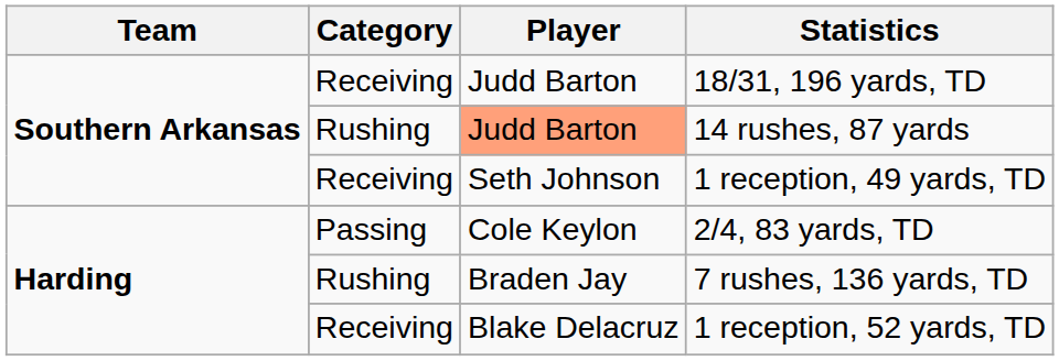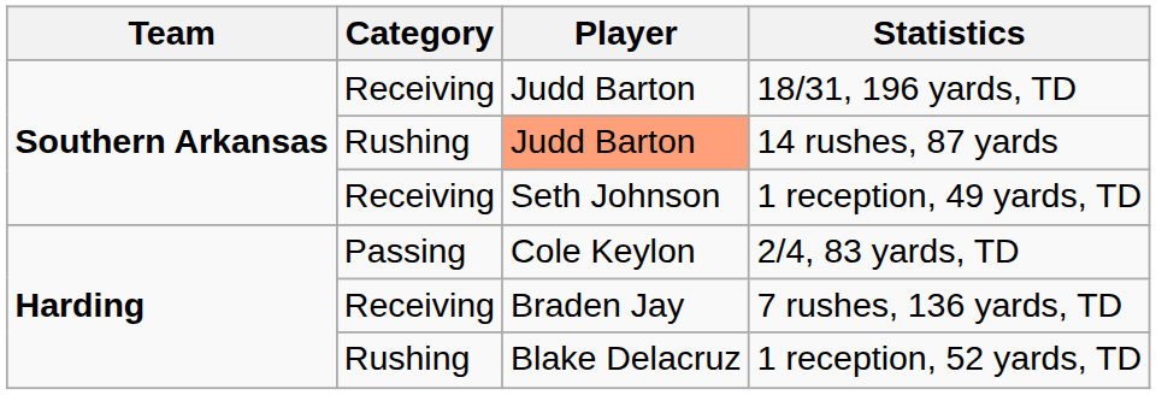7 rushes, 136 yards, TD | Category: Rushing -> Receiving
1 reception, 52 yards, TD | Category: Receiving -> Rushing
